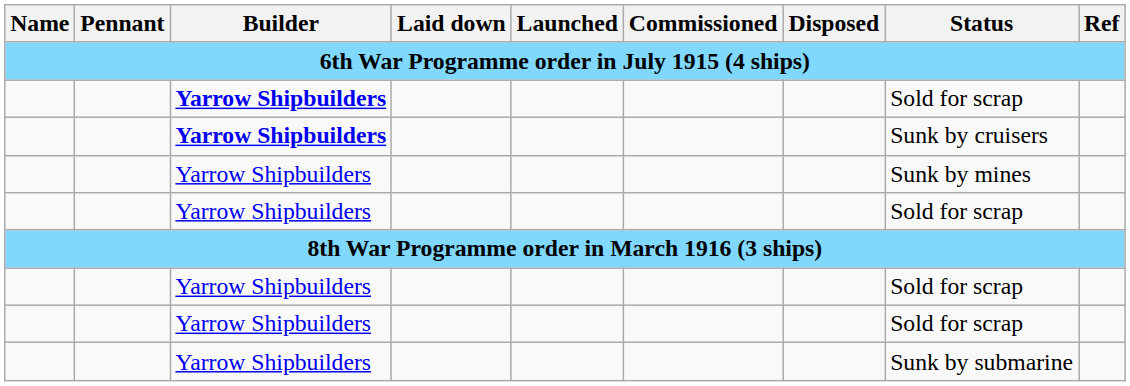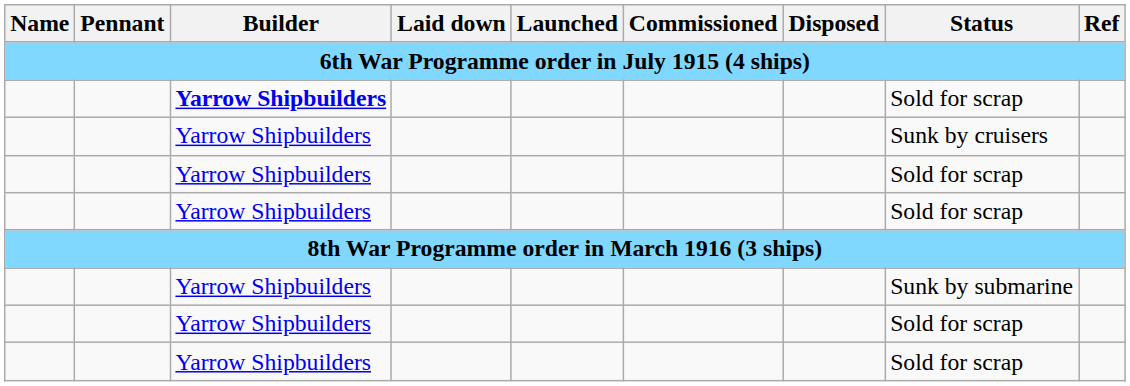row 4 | Builder: bold -> normal
row 5 | Status: Sunk by mines -> Sold for scrap
row 8 | Status: Sold for scrap -> Sunk by submarine
row 10 | Status: Sunk by submarine -> Sold for scrap
